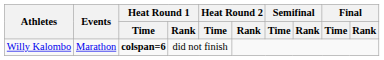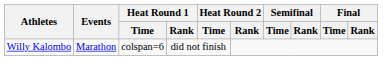Willy Kalombo | Heat Round 1 / Time: bold -> normal
